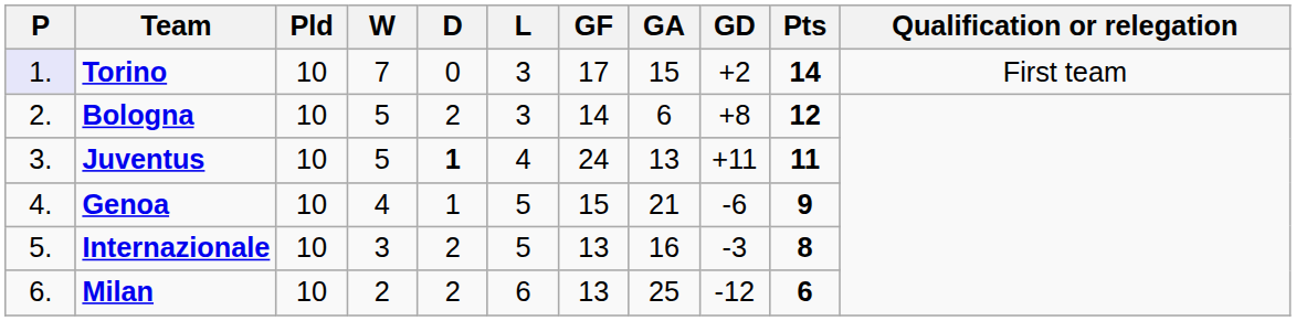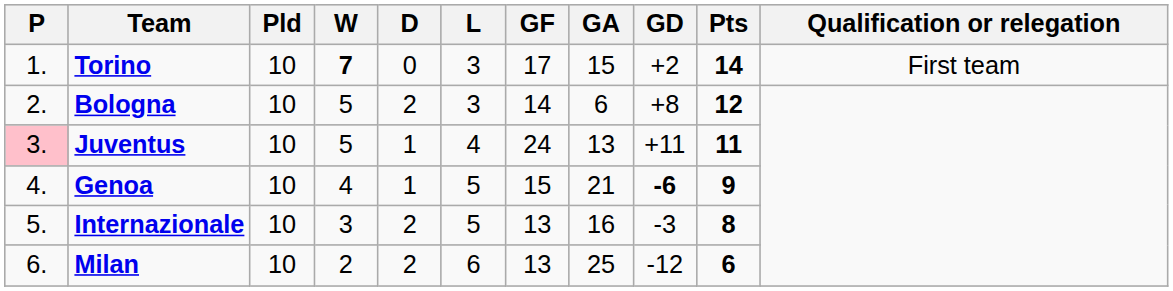Torino | P: lavender background -> no background
Torino | W: normal -> bold
Juventus | P: no background -> pink background
Juventus | D: bold -> normal
Genoa | GD: normal -> bold
